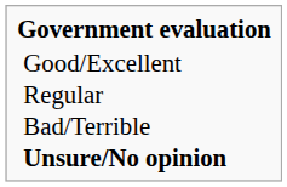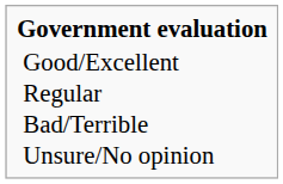row 5 | column 1: bold -> normal
